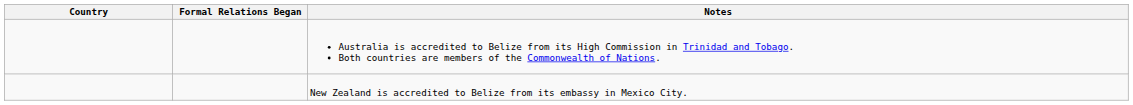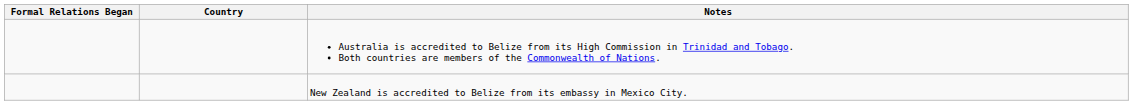columns swapped: Country <-> Formal Relations Began
